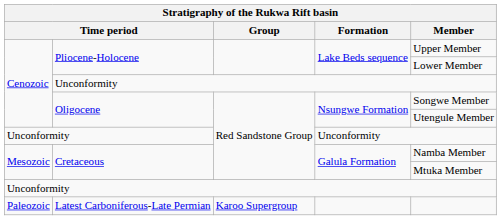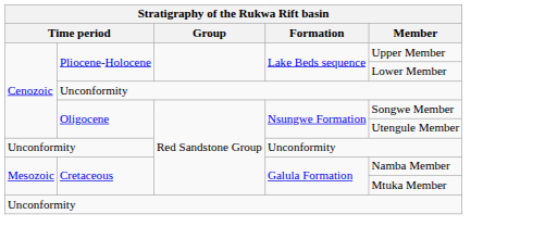- row: Paleozoic | Latest Carboniferous-Late Permian | Karoo Supergroup
